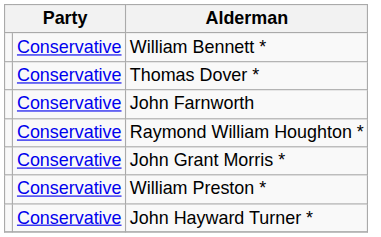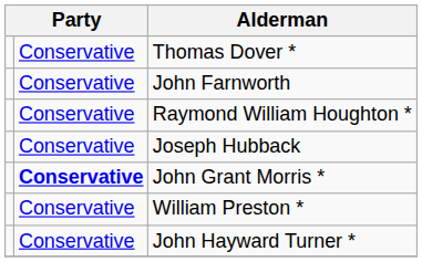- row: Conservative | William Bennett *
+ row: Conservative | Joseph Hubback
John Grant Morris * | column 2: normal -> bold
